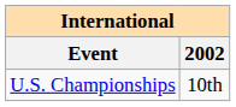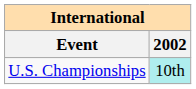U.S. Championships | 2002: no background -> paleturquoise background
